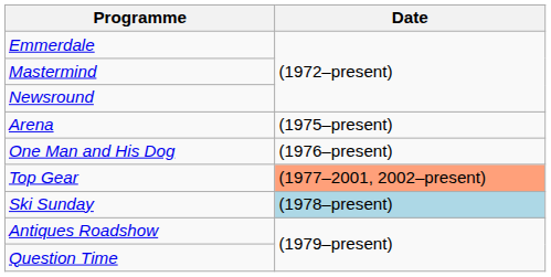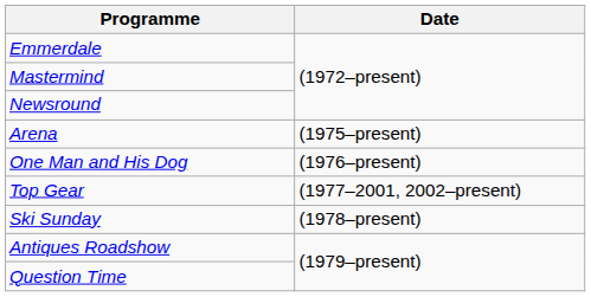Top Gear | Date: lightsalmon background -> no background
Ski Sunday | Date: lightblue background -> no background
